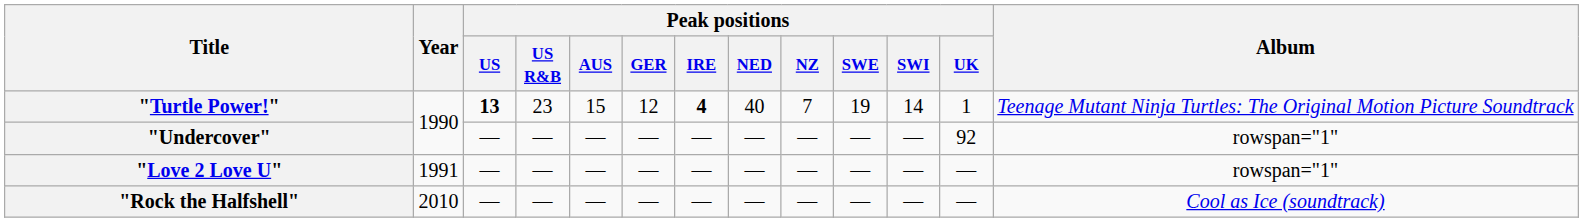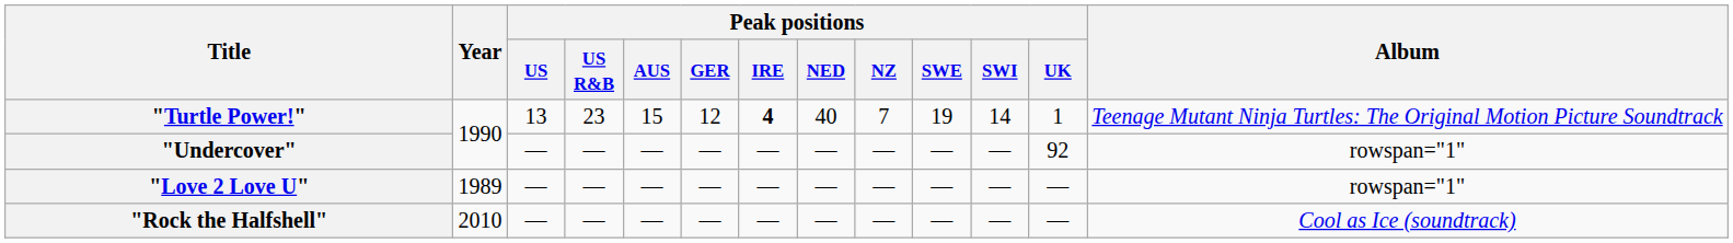"Turtle Power!" | Peak positions / US: bold -> normal
"Love 2 Love U" | Year: 1991 -> 1989
